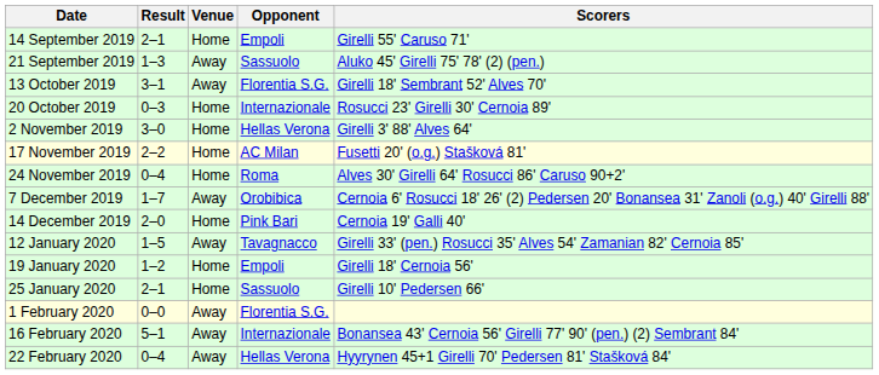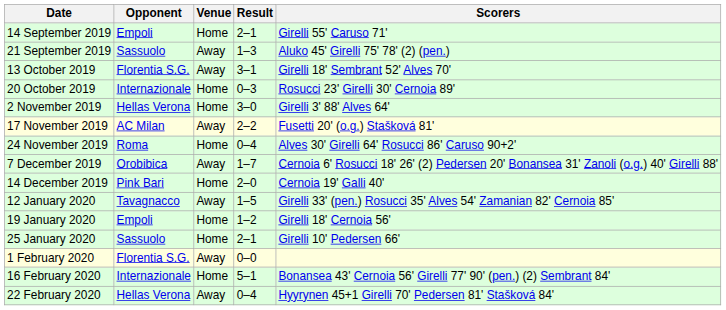columns swapped: Opponent <-> Result
17 November 2019 | Venue: Home -> Away
16 February 2020 | Venue: Away -> Home
